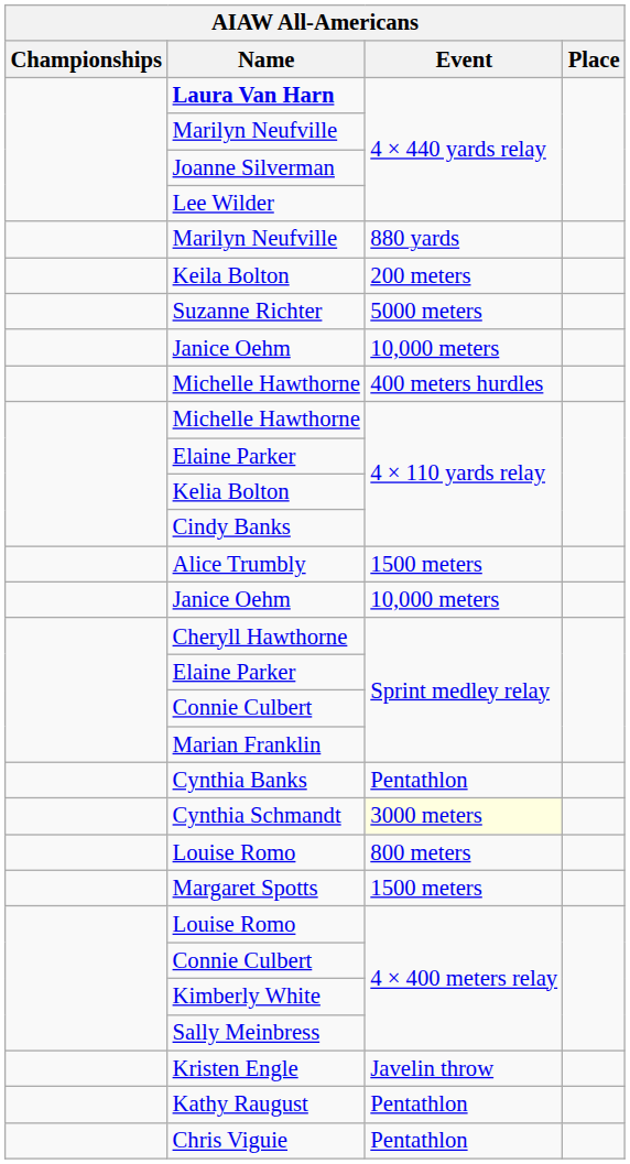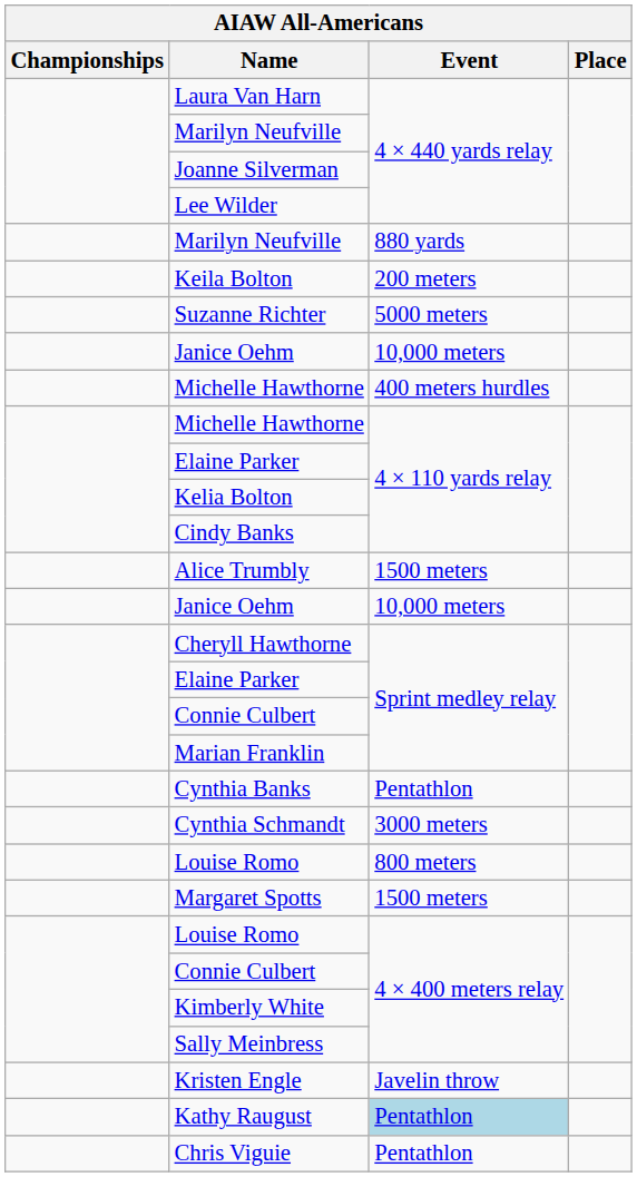Laura Van Harn | Name: bold -> normal
Cynthia Schmandt | Event: lightyellow background -> no background
Kathy Raugust | Event: no background -> lightblue background
